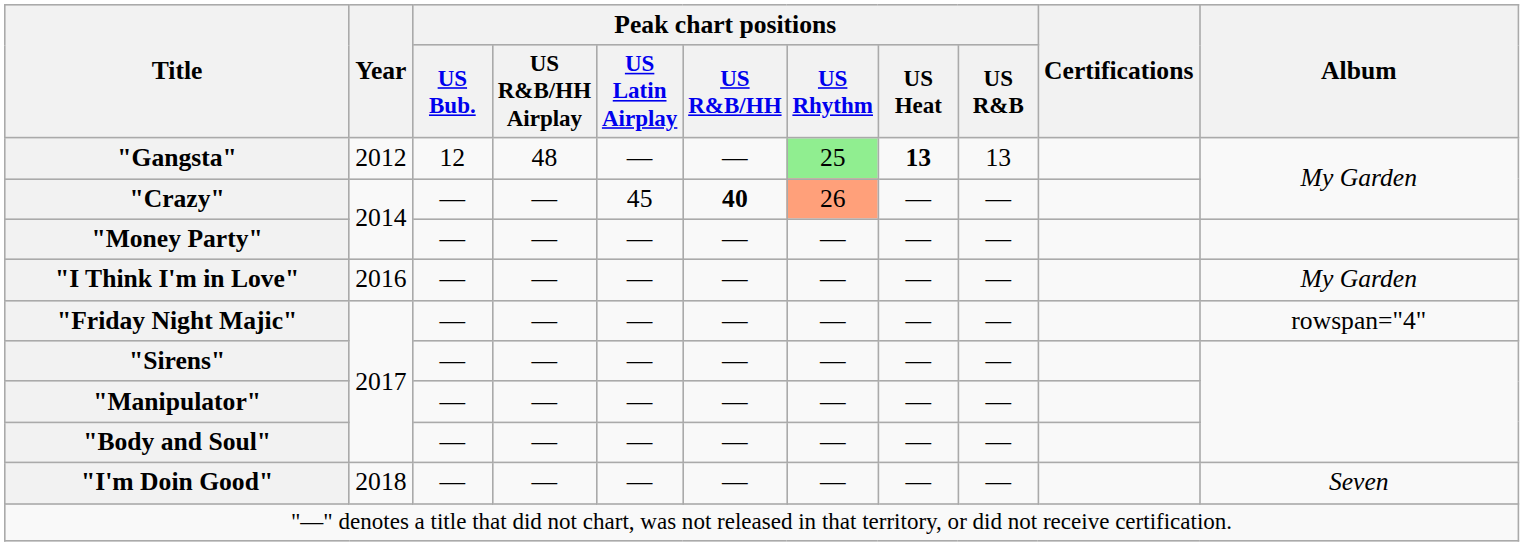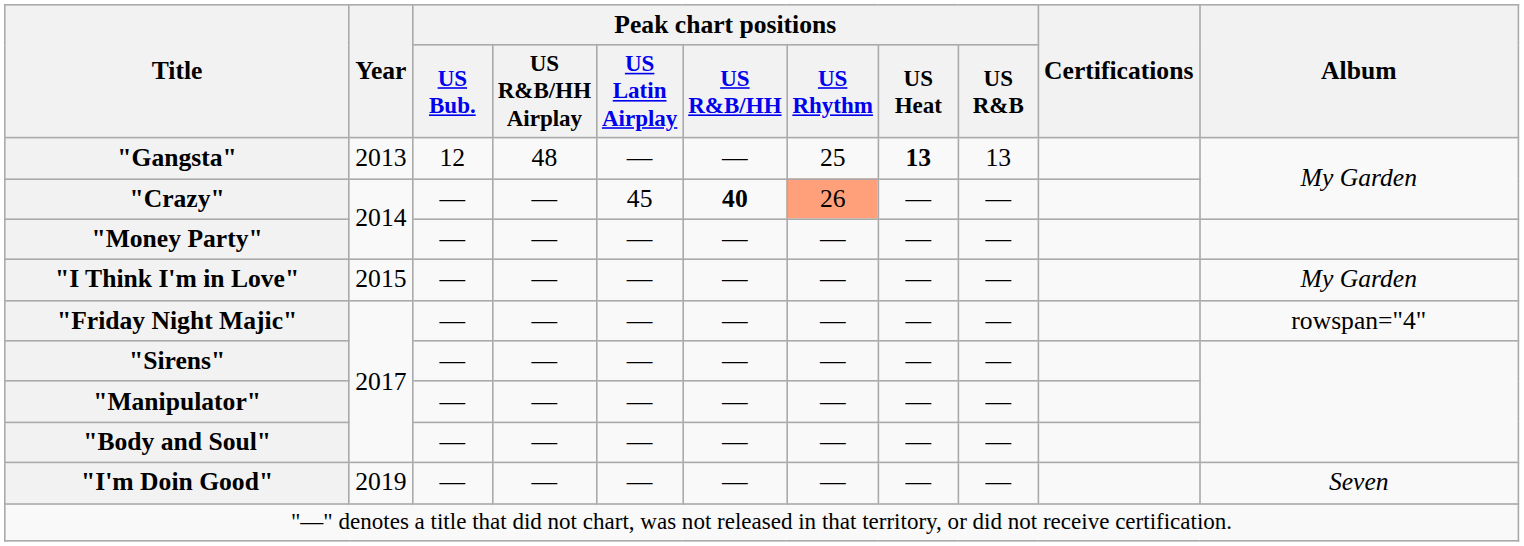"Gangsta" | Year: 2012 -> 2013
"Gangsta" | Peak chart positions / US Rhythm: lightgreen background -> no background
"I Think I'm in Love" | Year: 2016 -> 2015
"I'm Doin Good" | Year: 2018 -> 2019
